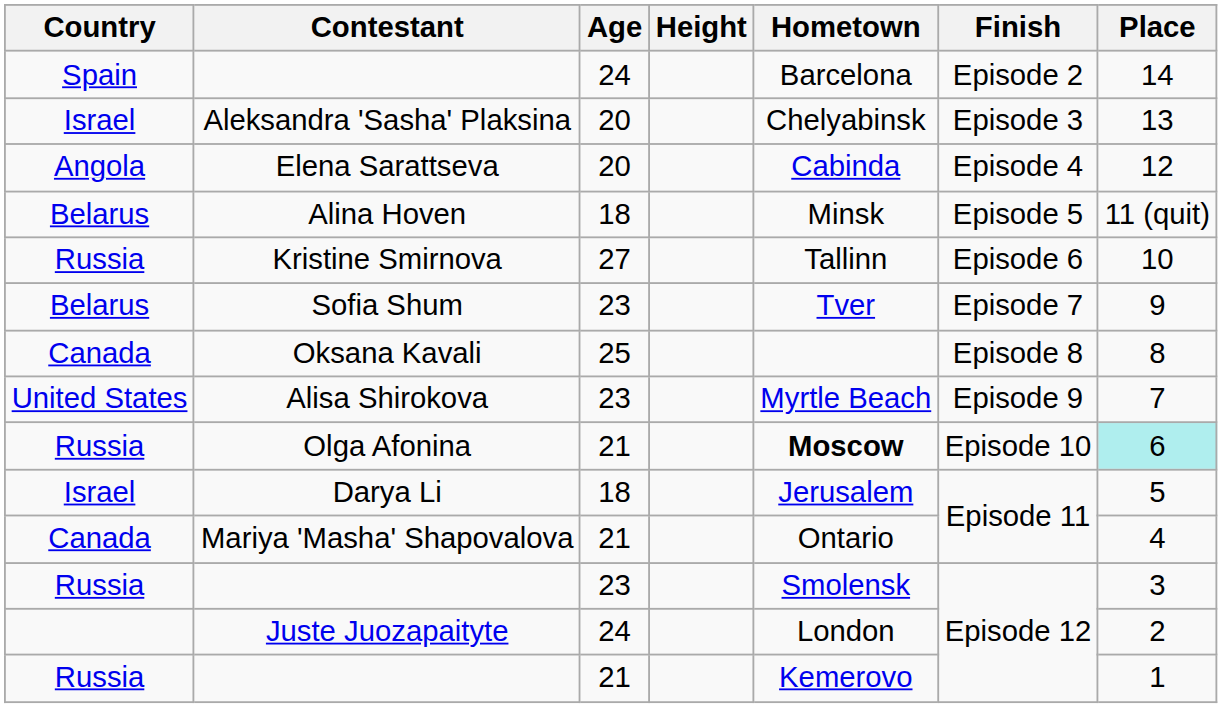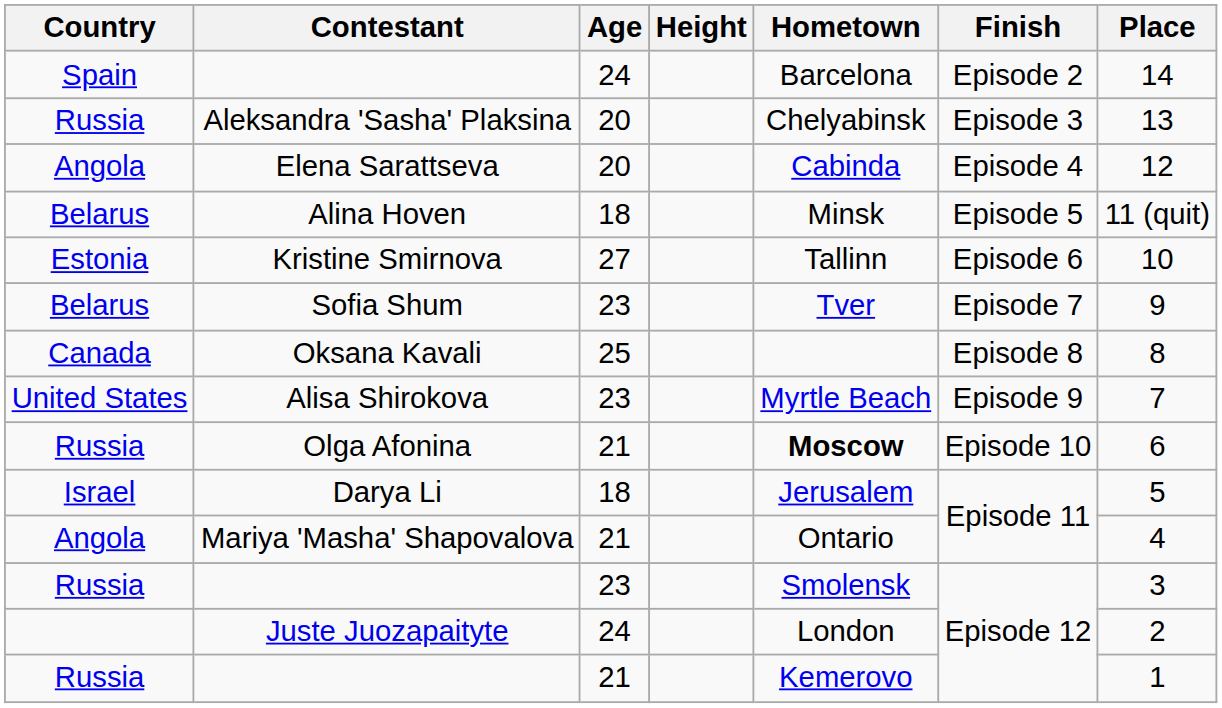Aleksandra 'Sasha' Plaksina | Country: Israel -> Russia
Kristine Smirnova | Country: Russia -> Estonia
Olga Afonina | Place: paleturquoise background -> no background
Mariya 'Masha' Shapovalova | Country: Canada -> Angola
